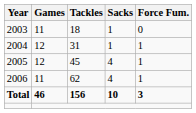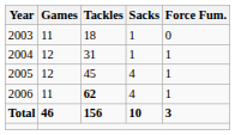2006 | Tackles: normal -> bold
